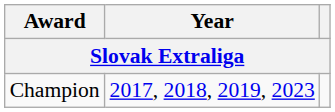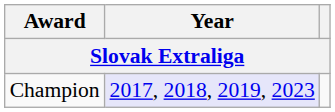Champion | Year: no background -> lavender background
